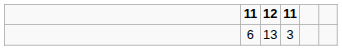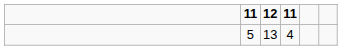row 2 | column 2: 6 -> 5
row 2 | column 4: 3 -> 4
